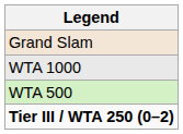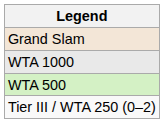row 5 | column 1: bold -> normal
